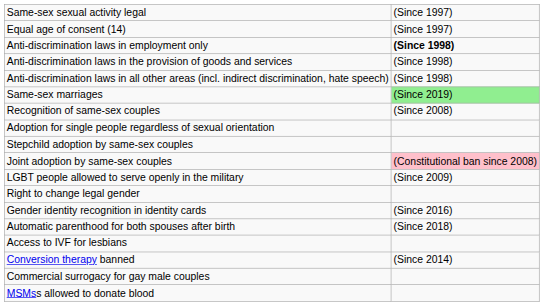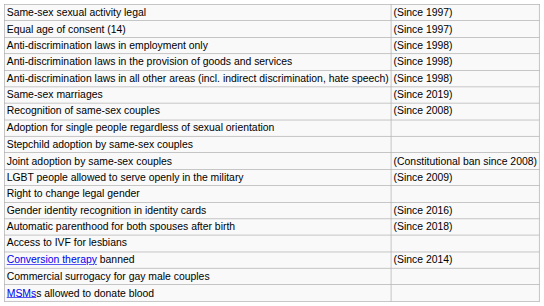Anti-discrimination laws in employment only | column 2: bold -> normal
Same-sex marriages | column 2: lightgreen background -> no background
Joint adoption by same-sex couples | column 2: pink background -> no background
